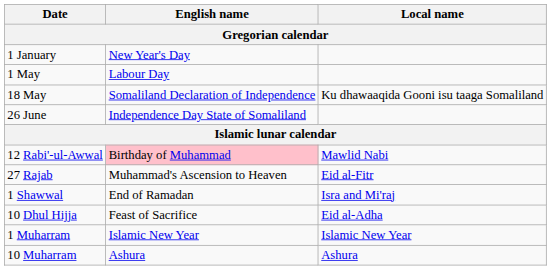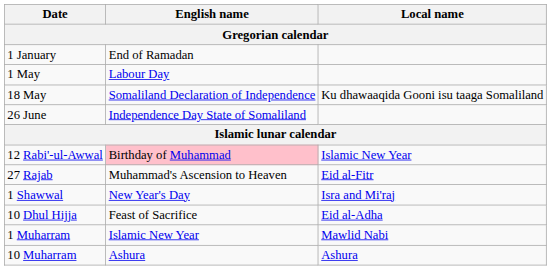1 January | English name: New Year's Day -> End of Ramadan
12 Rabi'-ul-Awwal | Local name: Mawlid Nabi -> Islamic New Year
1 Shawwal | English name: End of Ramadan -> New Year's Day
1 Muharram | Local name: Islamic New Year -> Mawlid Nabi
